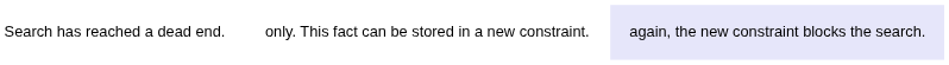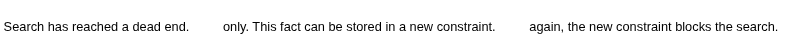Search has reached a dead end. | column 3: lavender background -> no background
